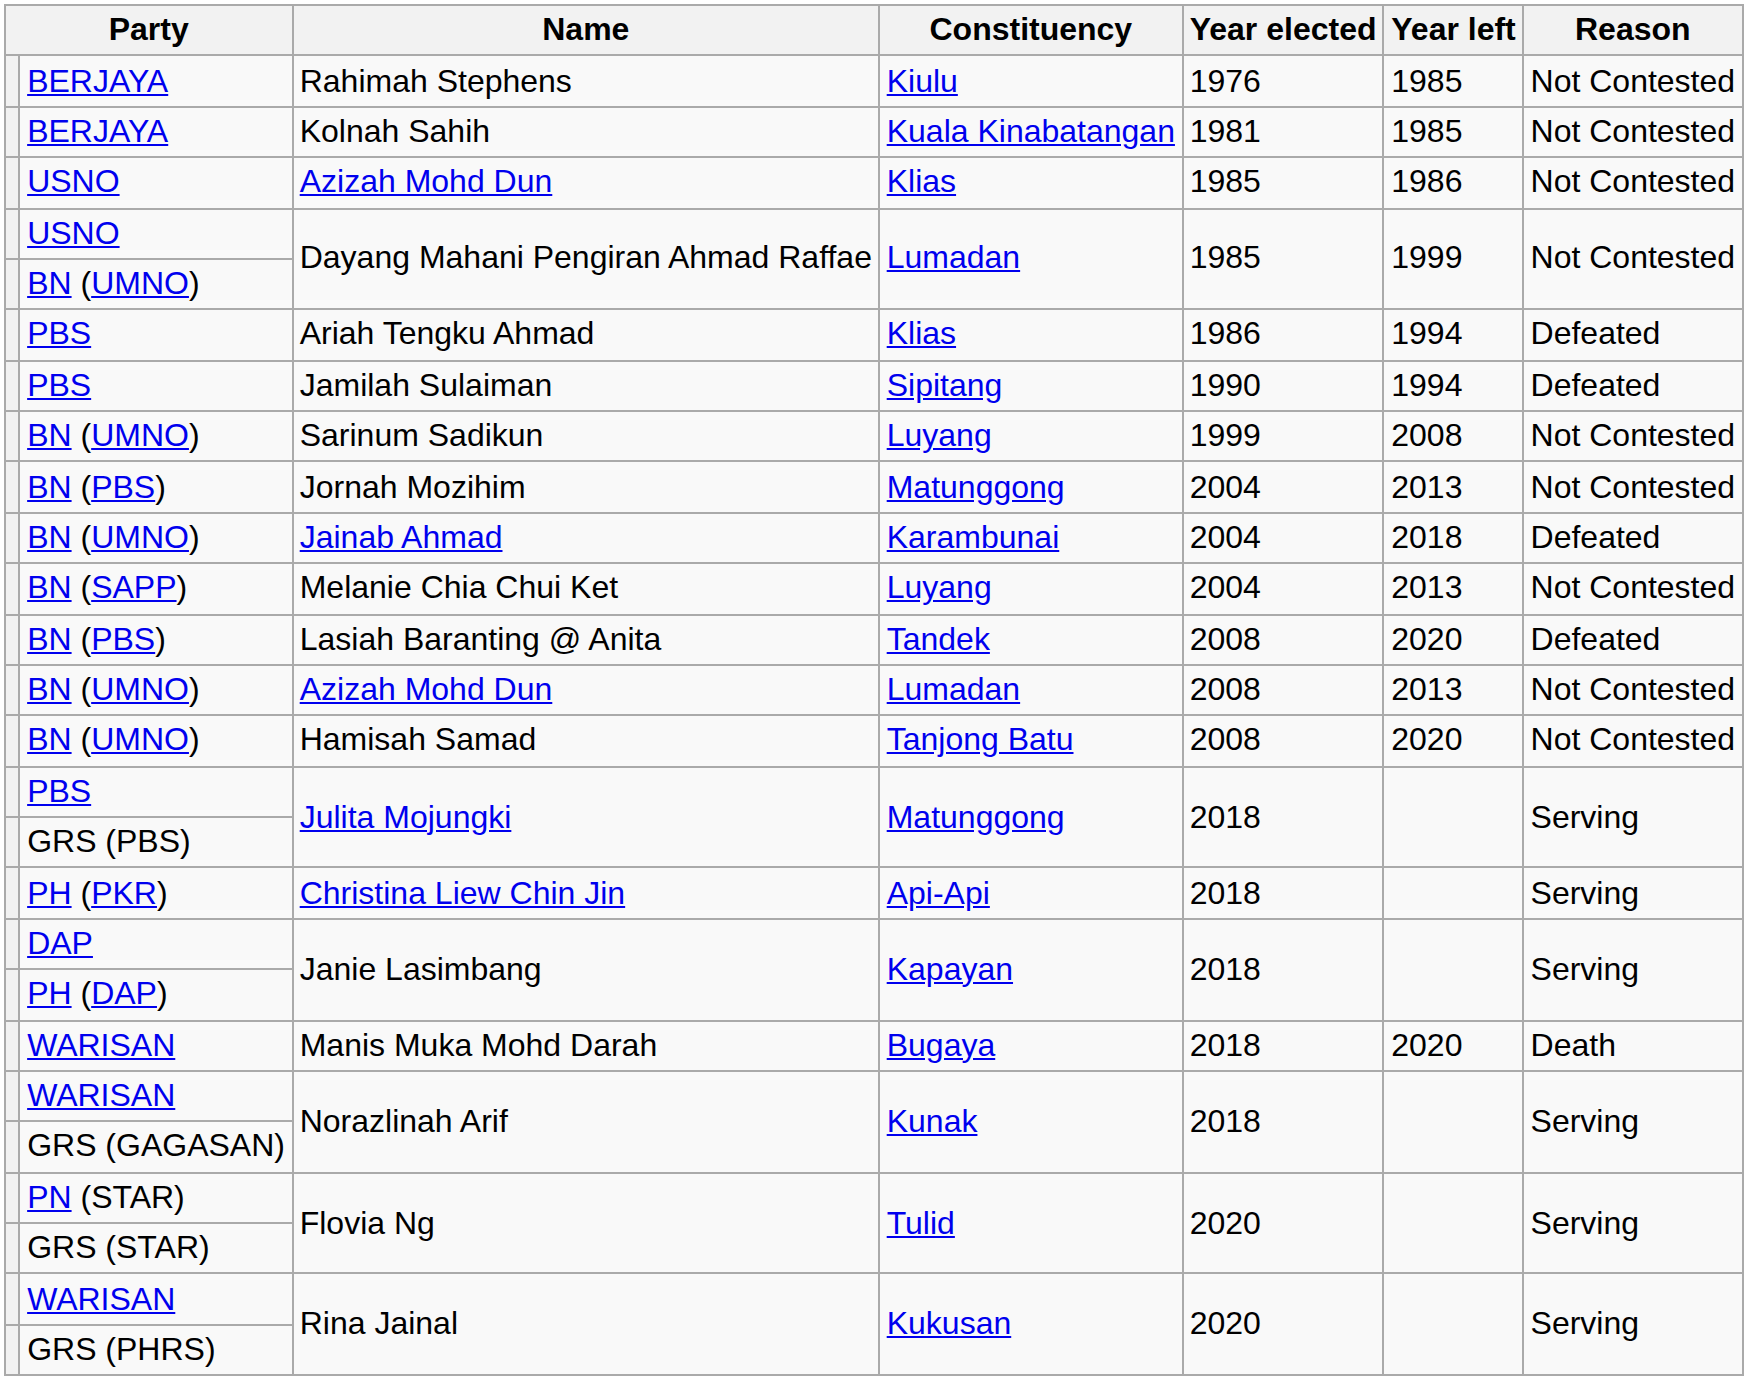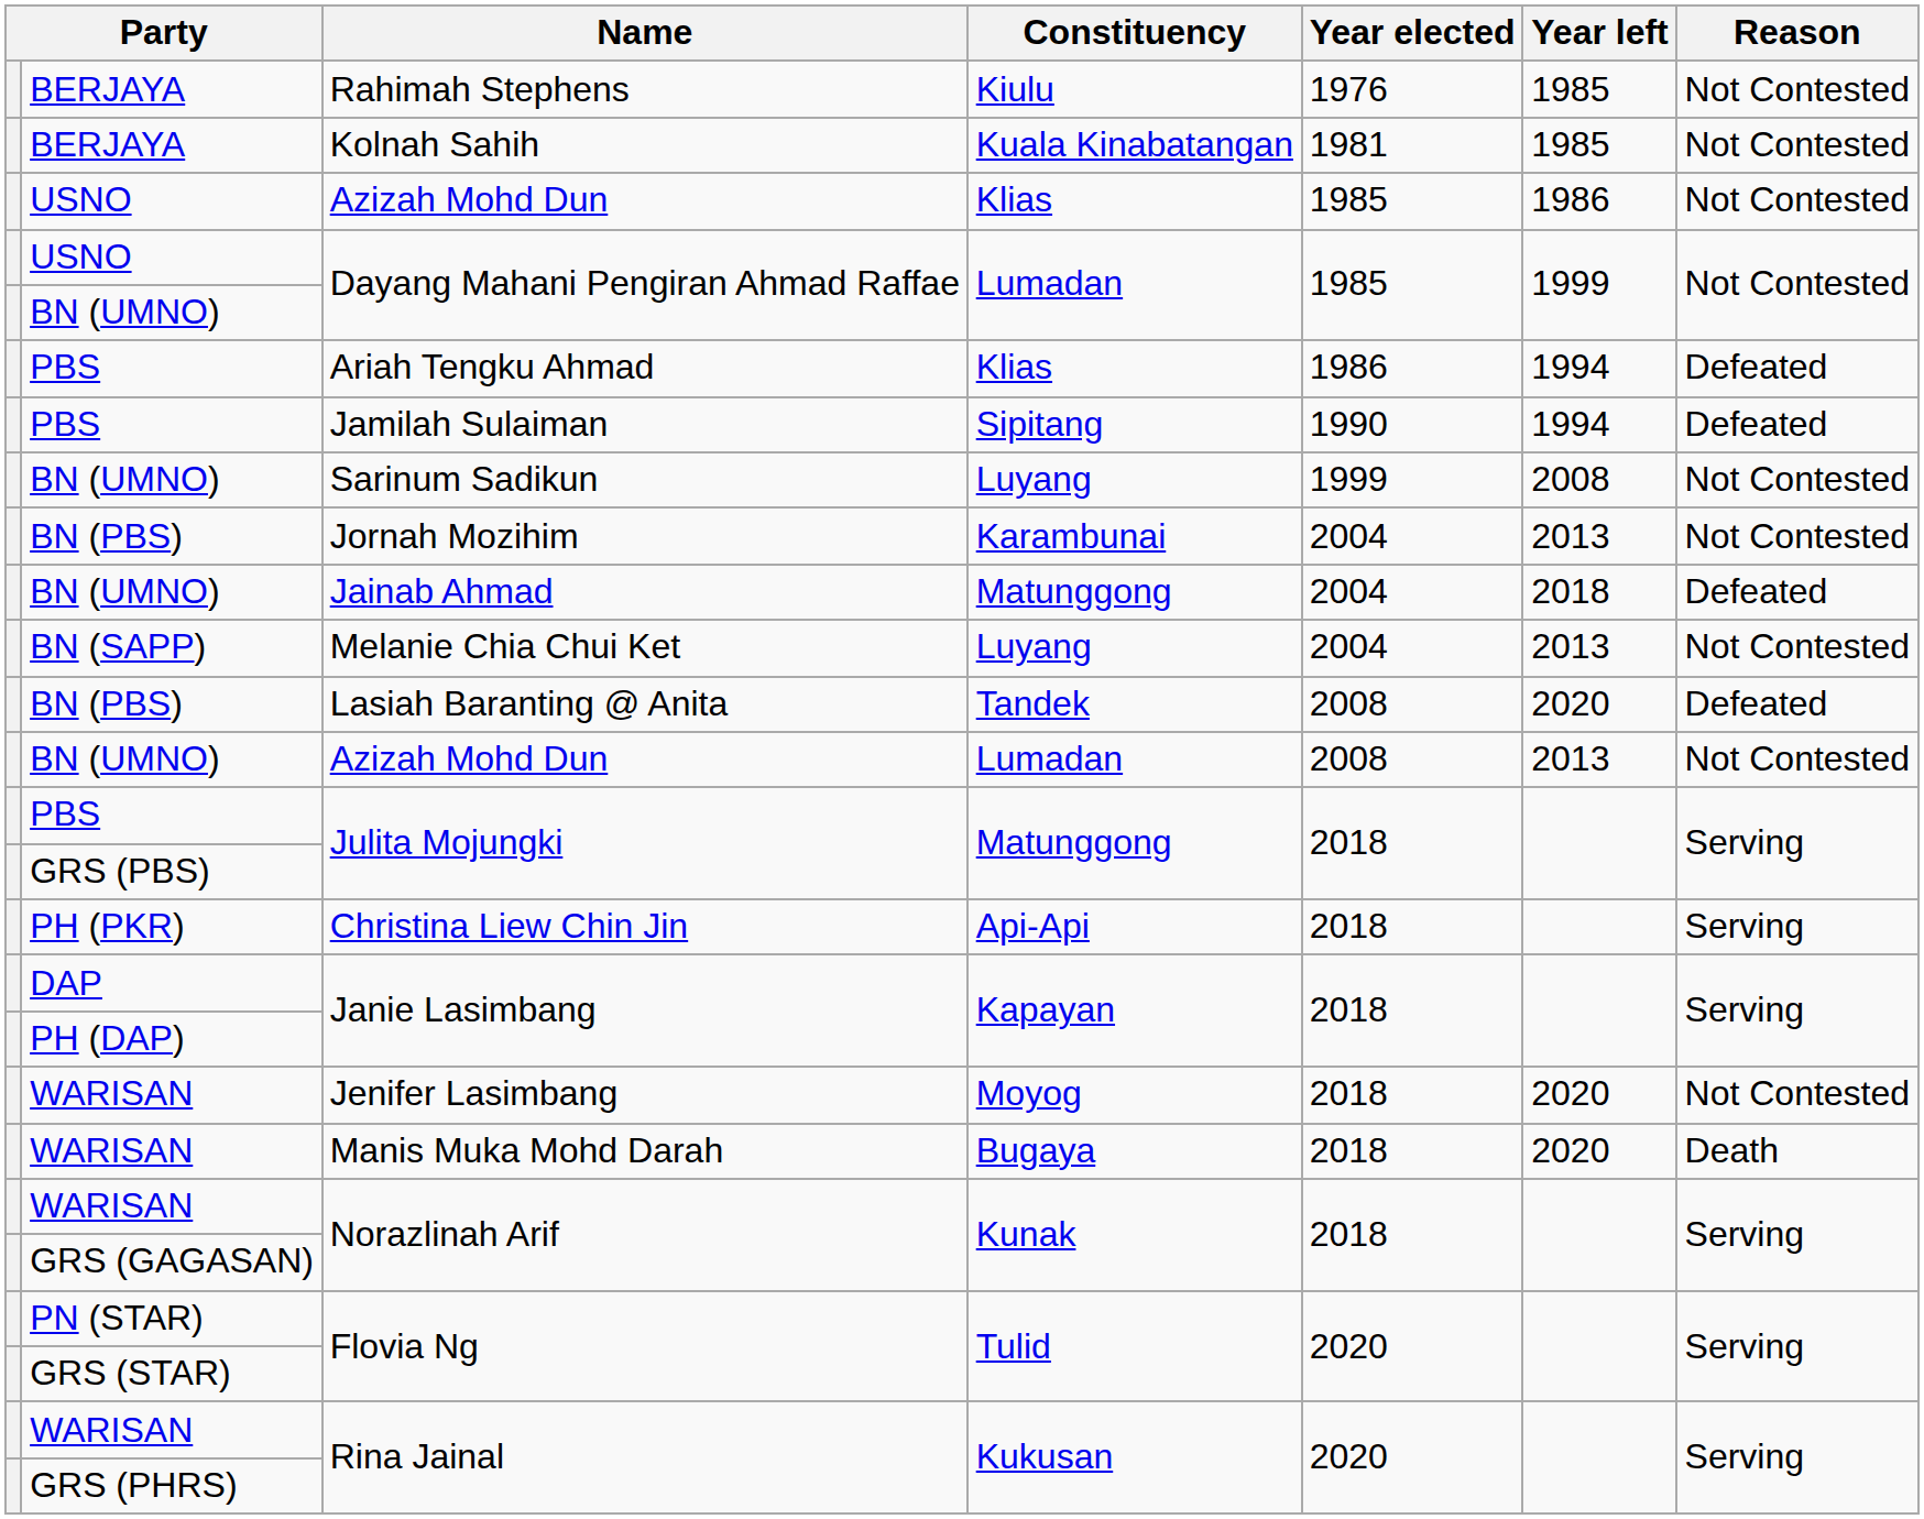Jornah Mozihim | Constituency: Matunggong -> Karambunai
Jainab Ahmad | Constituency: Karambunai -> Matunggong
- row: BN (UMNO) | Hamisah Samad | Tanjong Batu | 2008 | 2020 | Not Contested
+ row: WARISAN | Jenifer Lasimbang | Moyog | 2018 | 2020 | Not Contested
